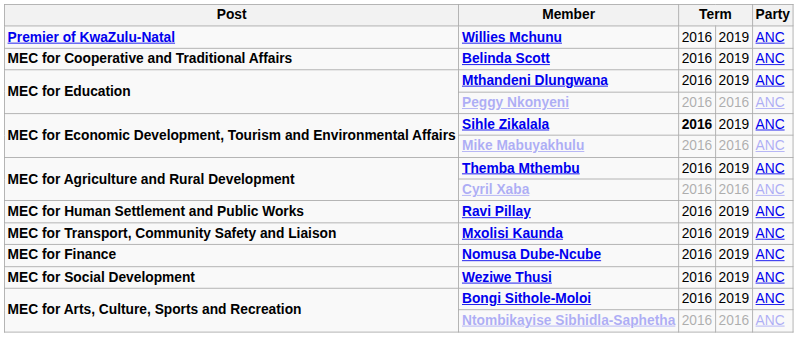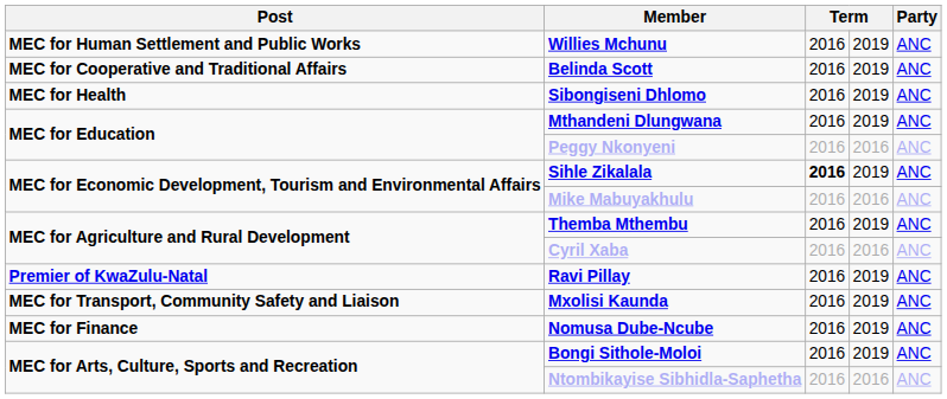Willies Mchunu | Post: Premier of KwaZulu-Natal -> MEC for Human Settlement and Public Works
+ row: MEC for Health | Sibongiseni Dhlomo | 2016 | 2019 | ANC
Ravi Pillay | Post: MEC for Human Settlement and Public Works -> Premier of KwaZulu-Natal
- row: MEC for Social Development | Weziwe Thusi | 2016 | 2019 | ANC
